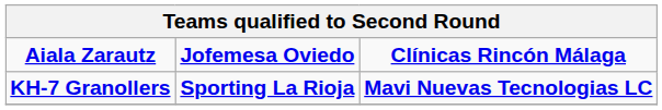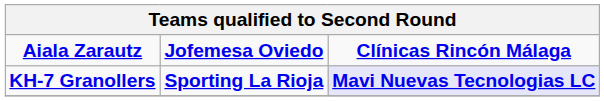KH-7 Granollers | Clínicas Rincón Málaga: no background -> lavender background
